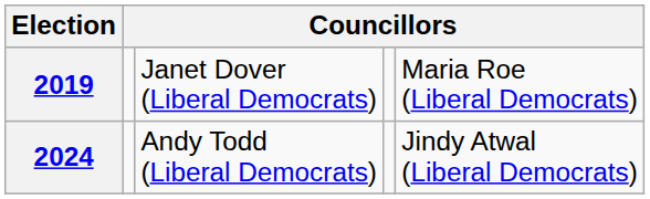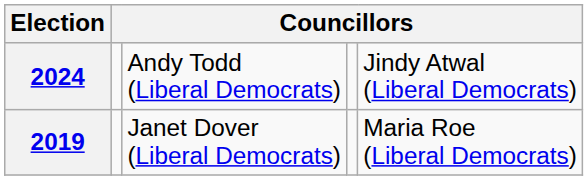rows swapped: 2019 <-> 2024
